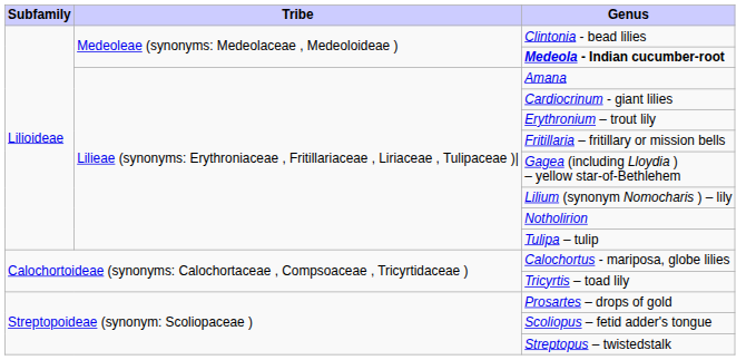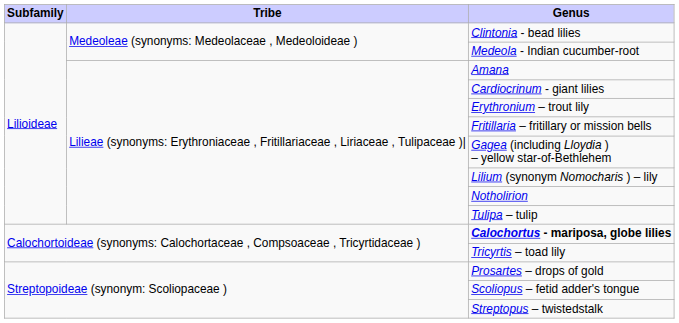Medeola - Indian cucumber-root | Genus: bold -> normal
Calochortus - mariposa, globe lilies | Genus: normal -> bold
